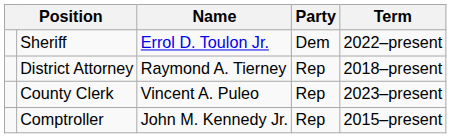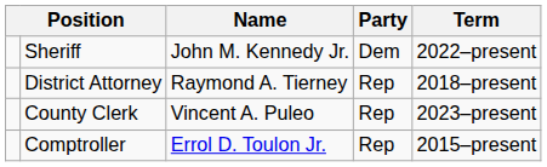Sheriff | Name: Errol D. Toulon Jr. -> John M. Kennedy Jr.
Comptroller | Name: John M. Kennedy Jr. -> Errol D. Toulon Jr.
